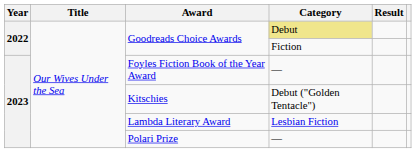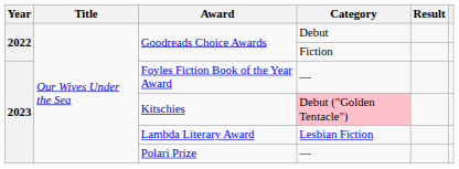Goodreads Choice Awards / Debut | Category: khaki background -> no background
Kitschies | Category: no background -> pink background
